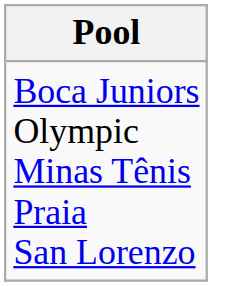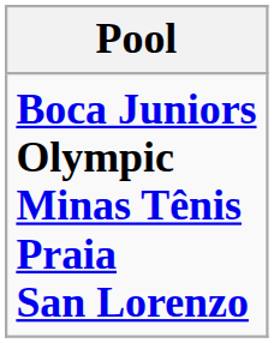row 2 | column 1: normal -> bold
